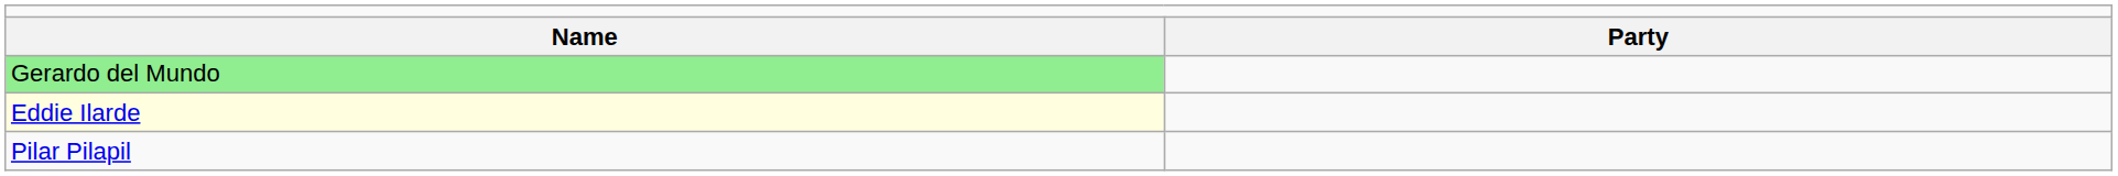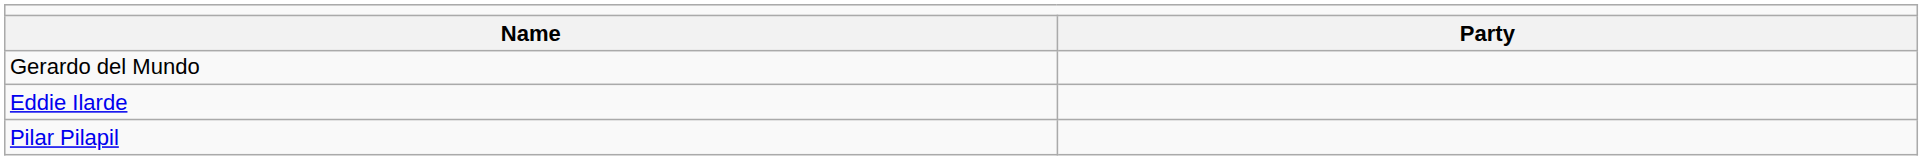Gerardo del Mundo | column 1: lightgreen background -> no background
Eddie Ilarde | column 1: lightyellow background -> no background
